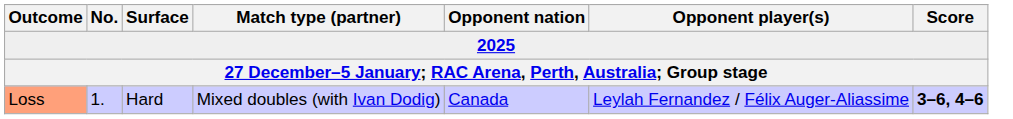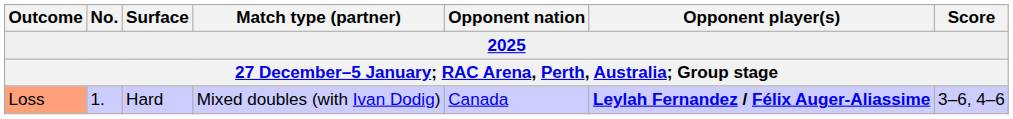Loss | Opponent player(s): normal -> bold
Loss | Score: bold -> normal
